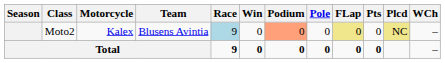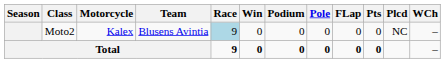row 2 | Podium: lightsalmon background -> no background
row 2 | FLap: khaki background -> no background
row 2 | Plcd: khaki background -> no background
